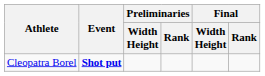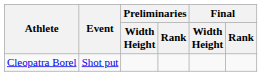Cleopatra Borel | Event: bold -> normal
